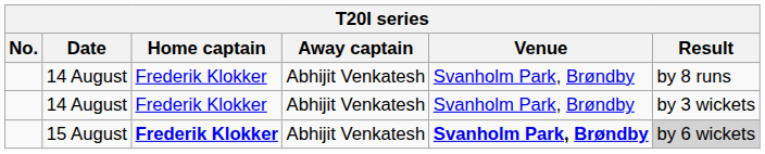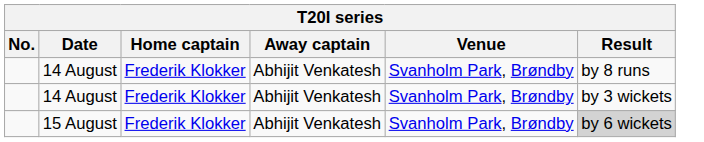15 August | Home captain: bold -> normal
15 August | Venue: bold -> normal
